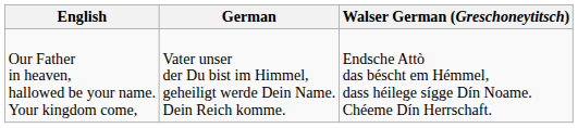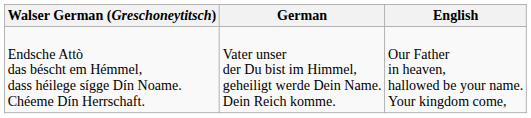columns swapped: Walser German (Greschoneytitsch) <-> English
